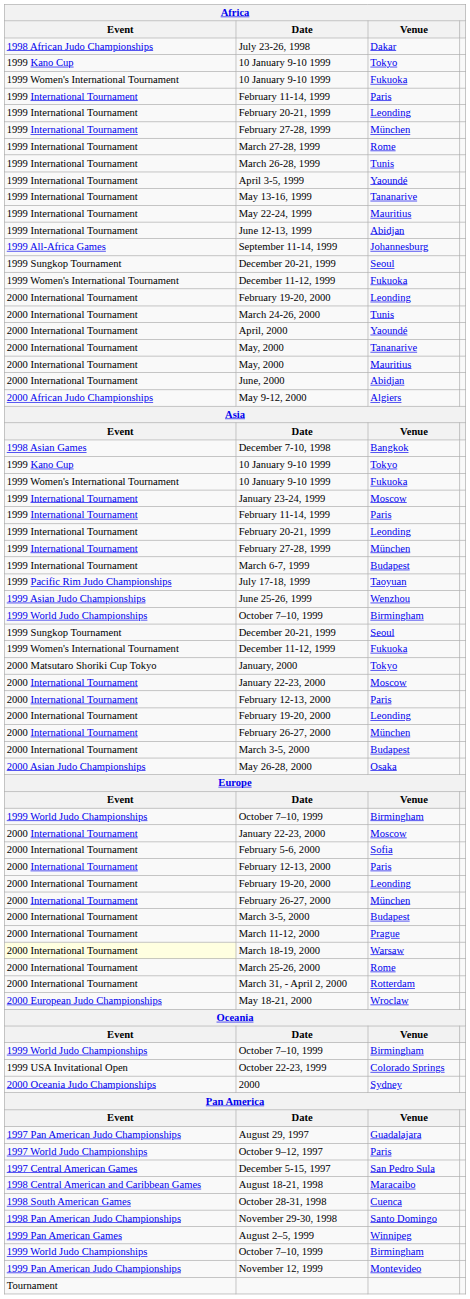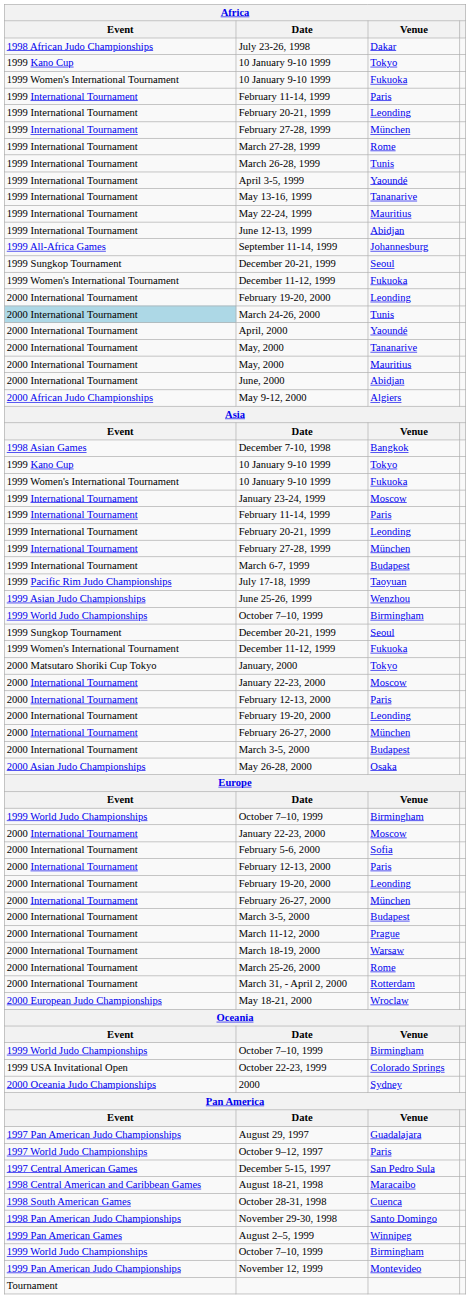March 24-26, 2000 | Event: no background -> lightblue background
March 18-19, 2000 | Event: lightyellow background -> no background
